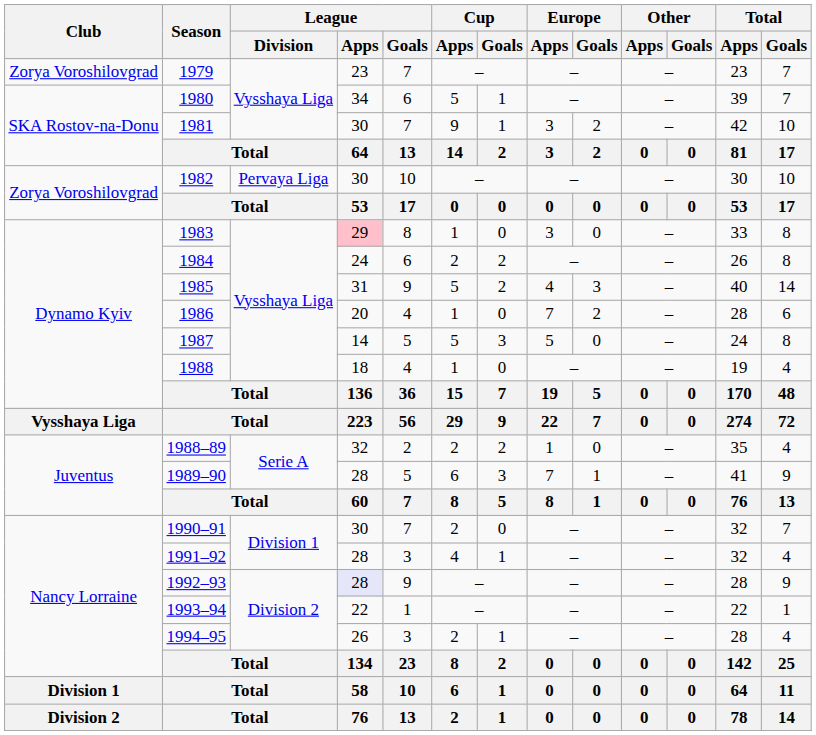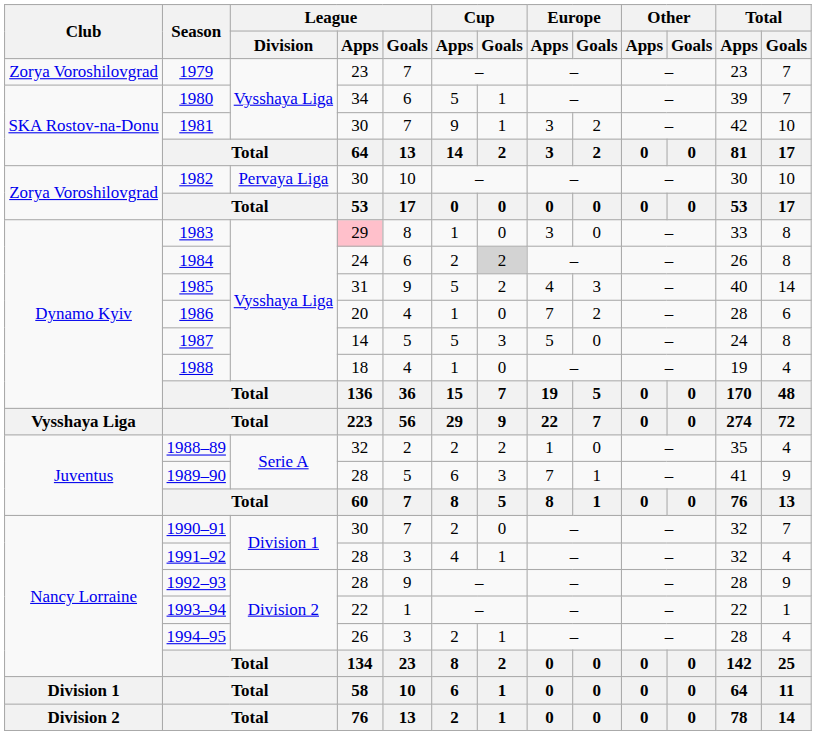1984 | Cup / Goals: no background -> lightgrey background
1992–93 | League / Apps: lavender background -> no background
